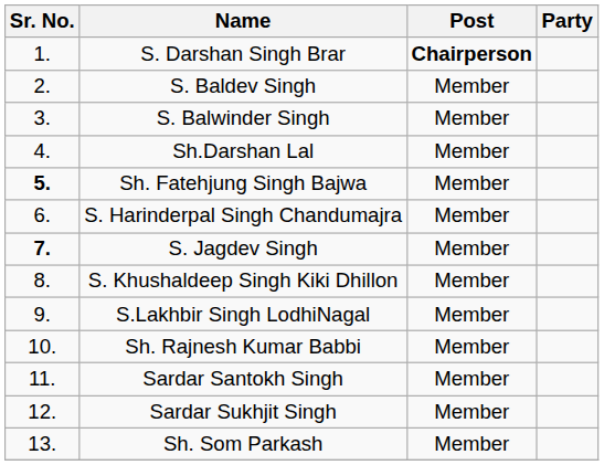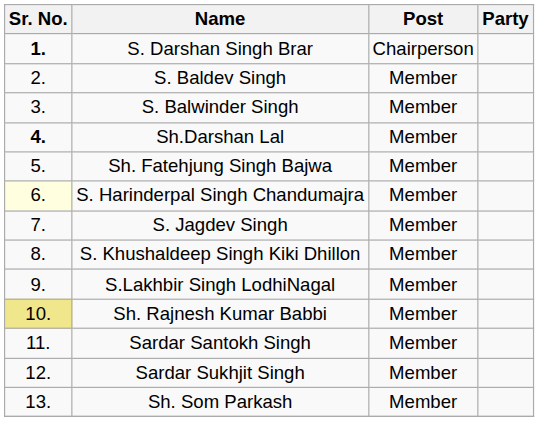S. Darshan Singh Brar | Sr. No.: normal -> bold
S. Darshan Singh Brar | Post: bold -> normal
Sh.Darshan Lal | Sr. No.: normal -> bold
Sh. Fatehjung Singh Bajwa | Sr. No.: bold -> normal
S. Harinderpal Singh Chandumajra | Sr. No.: no background -> lightyellow background
S. Jagdev Singh | Sr. No.: bold -> normal
Sh. Rajnesh Kumar Babbi | Sr. No.: no background -> khaki background
